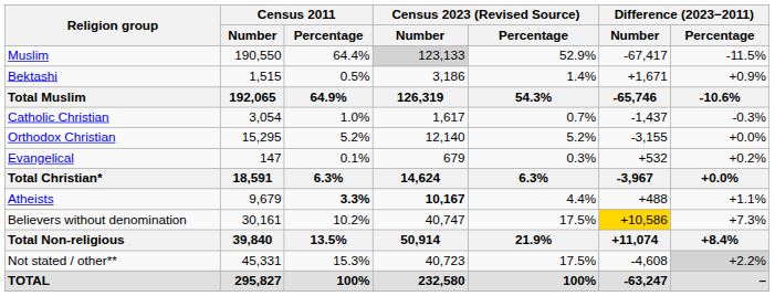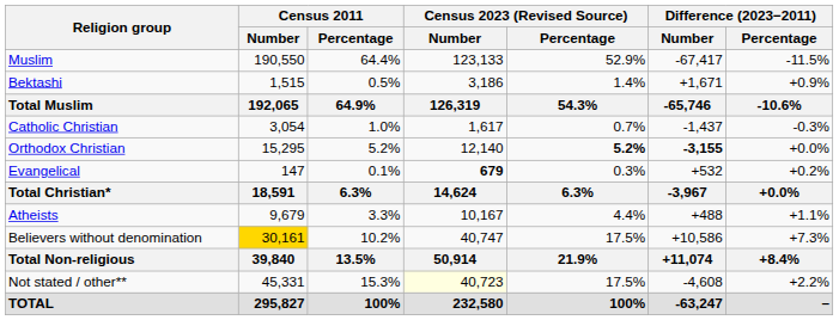Muslim | Census 2023 (Revised Source) / Number: lightgrey background -> no background
Orthodox Christian | Census 2023 (Revised Source) / Percentage: normal -> bold
Orthodox Christian | Difference (2023−2011) / Number: normal -> bold
Evangelical | Census 2023 (Revised Source) / Number: normal -> bold
Atheists | Census 2011 / Percentage: bold -> normal
Atheists | Census 2023 (Revised Source) / Number: bold -> normal
Believers without denomination | Census 2011 / Number: no background -> gold background
Believers without denomination | Difference (2023−2011) / Number: gold background -> no background
Not stated / other** | Census 2023 (Revised Source) / Number: no background -> lightyellow background
Not stated / other** | Difference (2023−2011) / Percentage: lightgrey background -> no background
